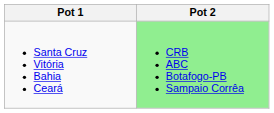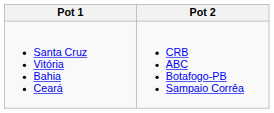Santa Cruz Vitória Bahia Ceará | Pot 2: lightgreen background -> no background
